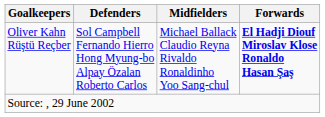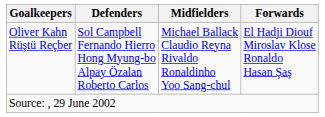Oliver Kahn Rüştü Reçber | Forwards: bold -> normal
